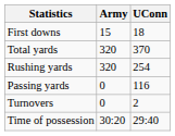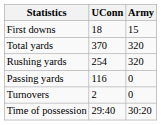columns swapped: UConn <-> Army
